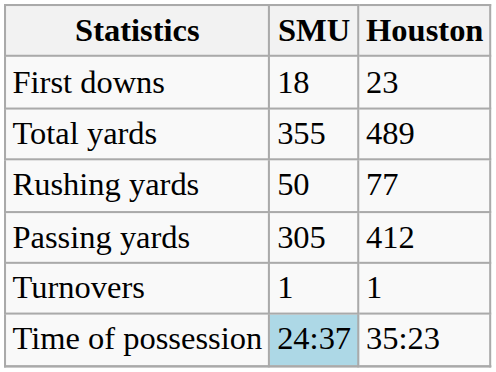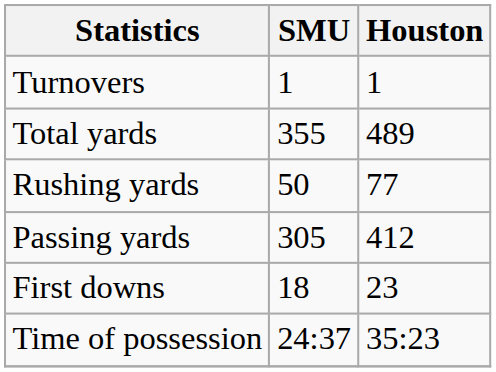rows swapped: First downs <-> Turnovers
Time of possession | SMU: lightblue background -> no background
